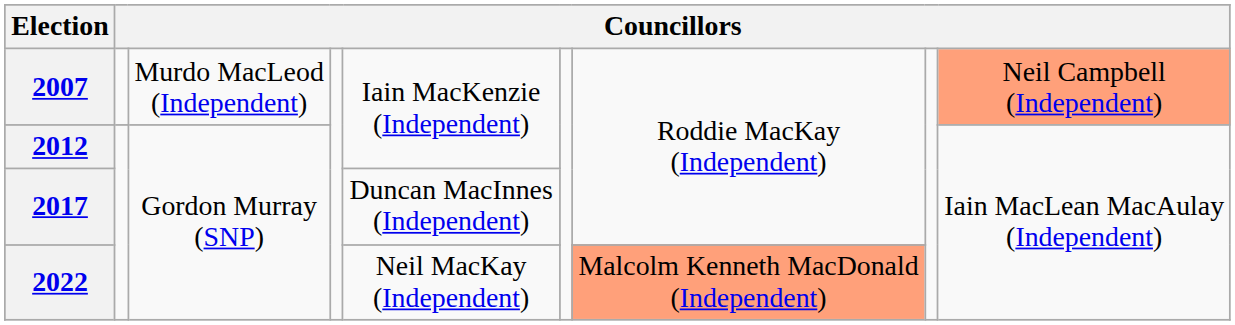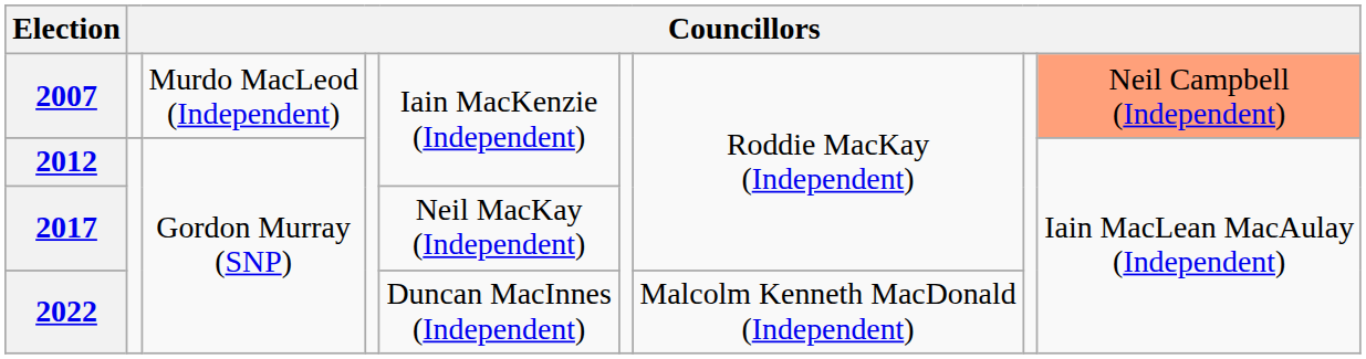2017 | column 5: Duncan MacInnes (Independent) -> Neil MacKay (Independent)
2022 | column 5: Neil MacKay (Independent) -> Duncan MacInnes (Independent)
2022 | column 7: lightsalmon background -> no background
